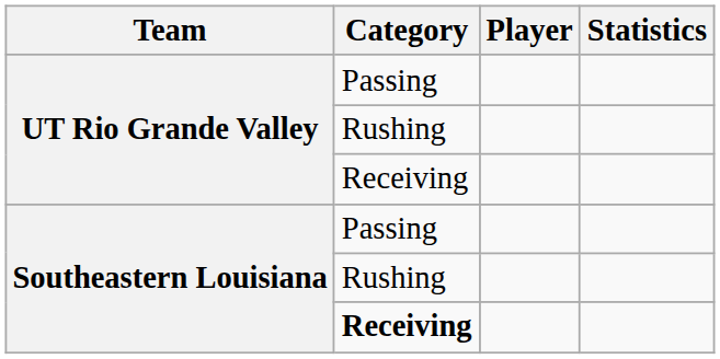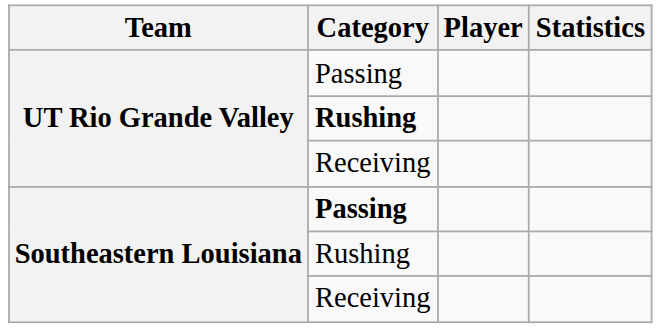UT Rio Grande Valley / Rushing | Category: normal -> bold
Southeastern Louisiana / Passing | Category: normal -> bold
Southeastern Louisiana / Receiving | Category: bold -> normal
